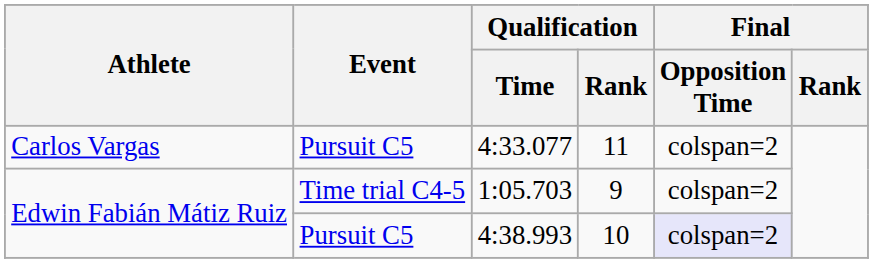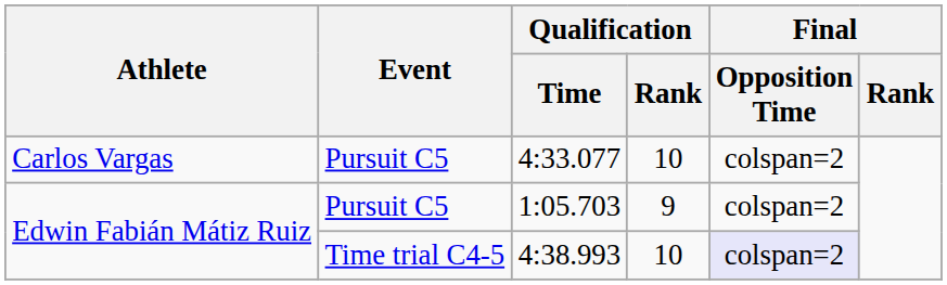4:33.077 | Qualification / Rank: 11 -> 10
1:05.703 | Event: Time trial C4-5 -> Pursuit C5
4:38.993 | Event: Pursuit C5 -> Time trial C4-5
